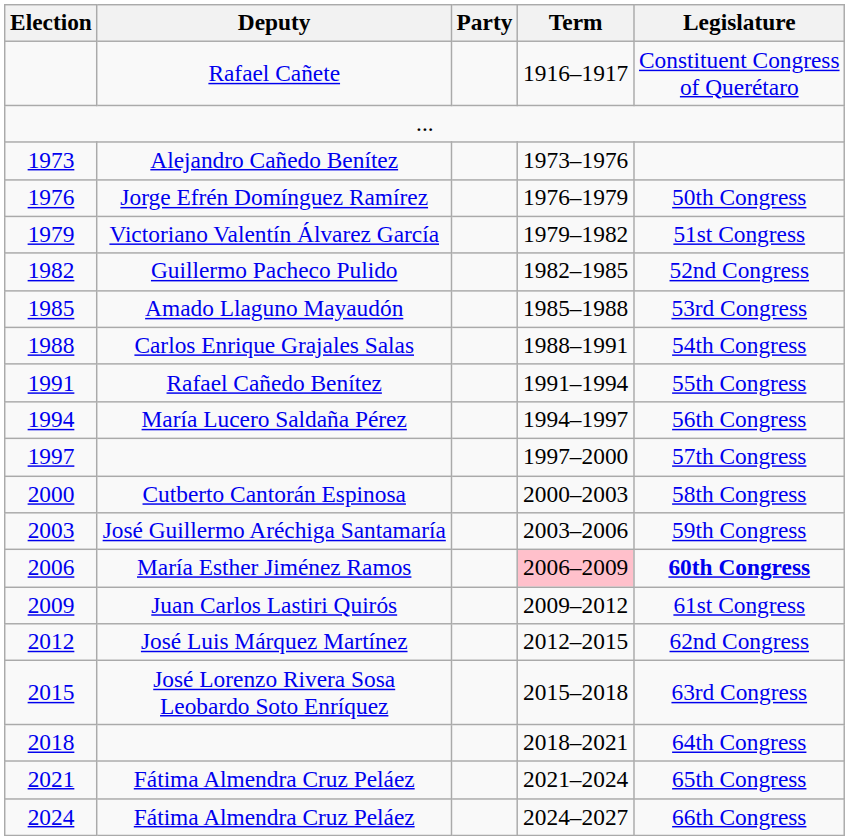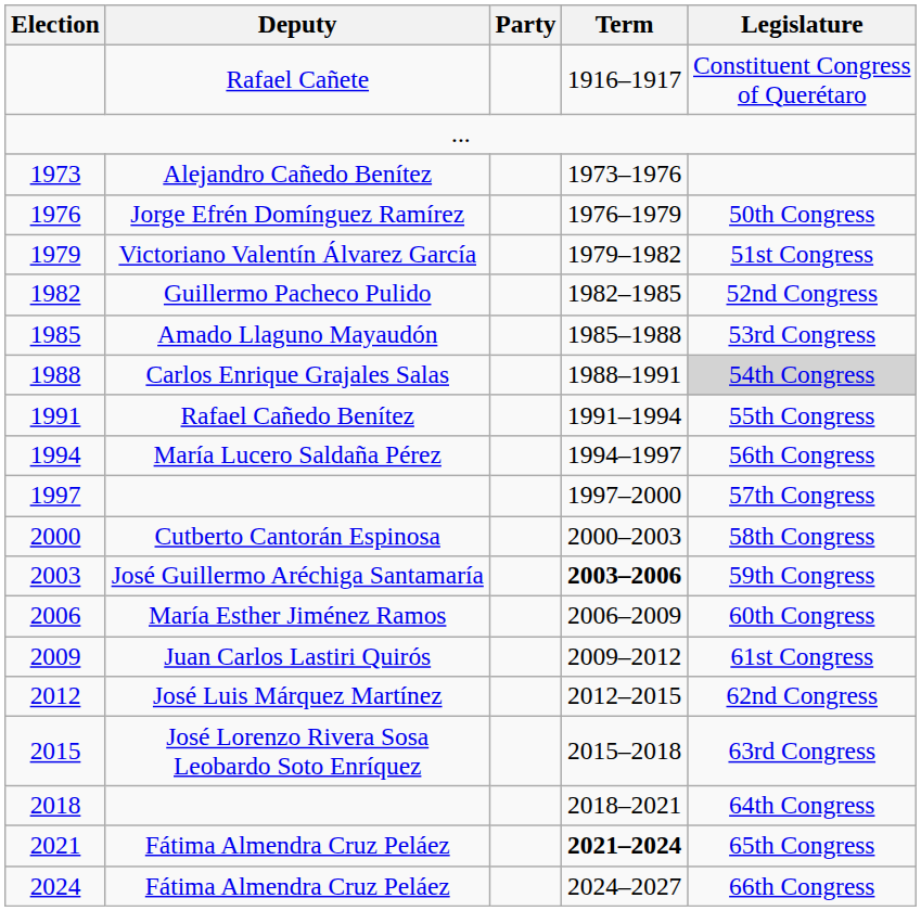Carlos Enrique Grajales Salas | Legislature: no background -> lightgrey background
José Guillermo Aréchiga Santamaría | Term: normal -> bold
María Esther Jiménez Ramos | Term: pink background -> no background
María Esther Jiménez Ramos | Legislature: bold -> normal
2021 / Fátima Almendra Cruz Peláez | Term: normal -> bold
